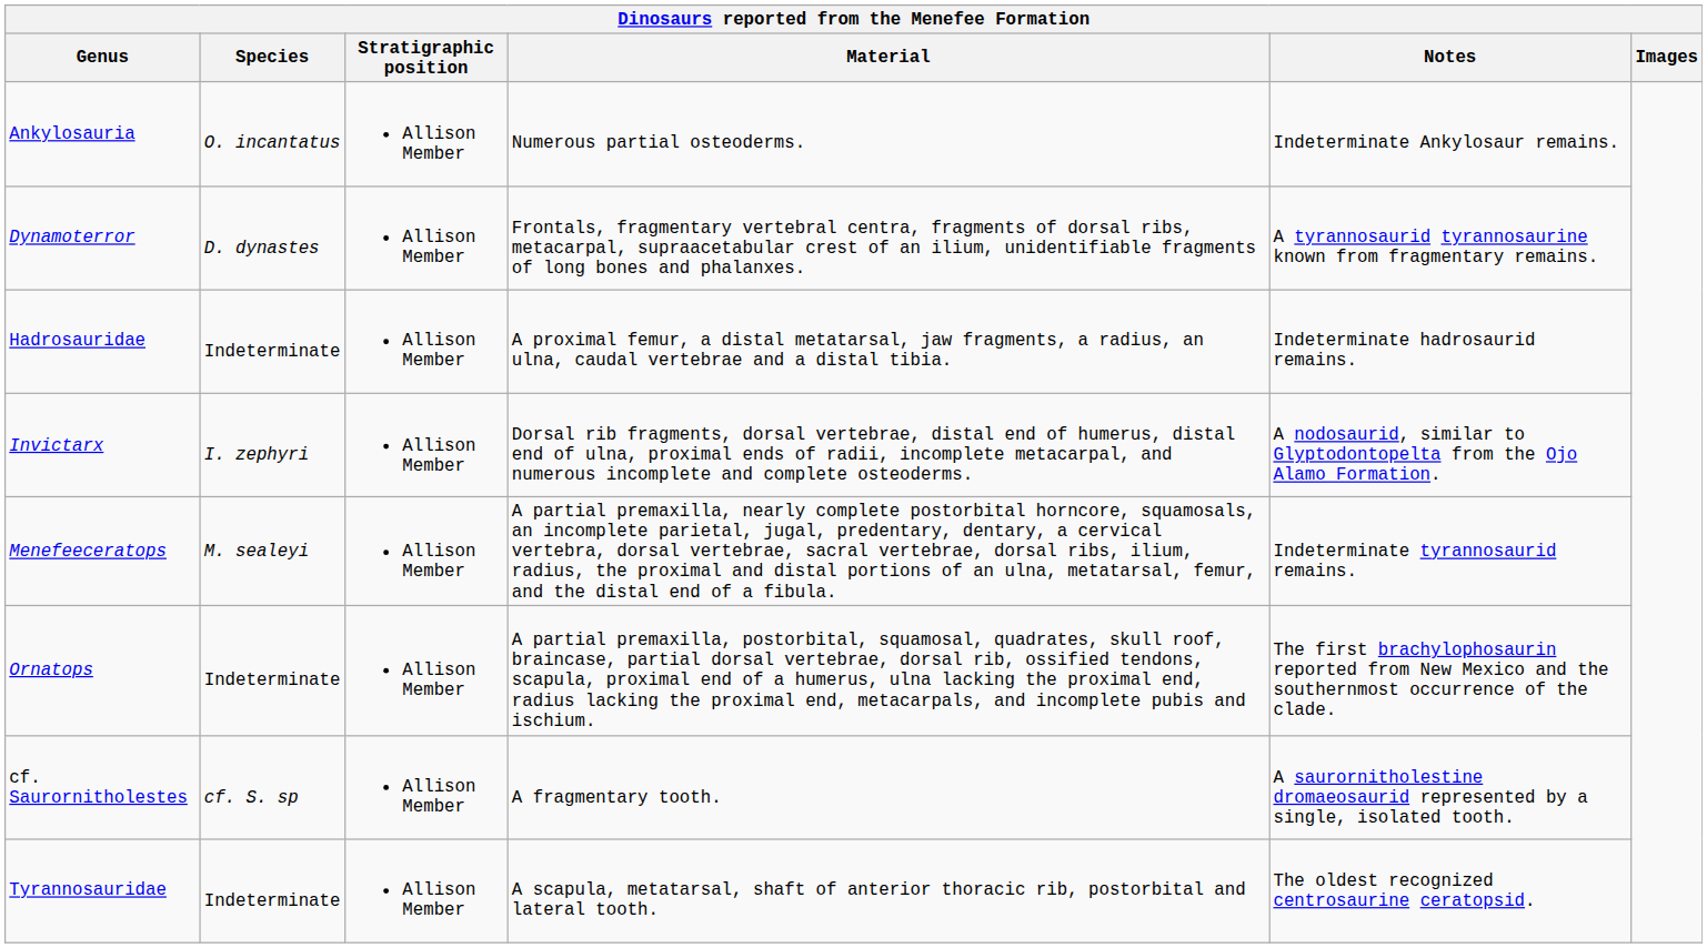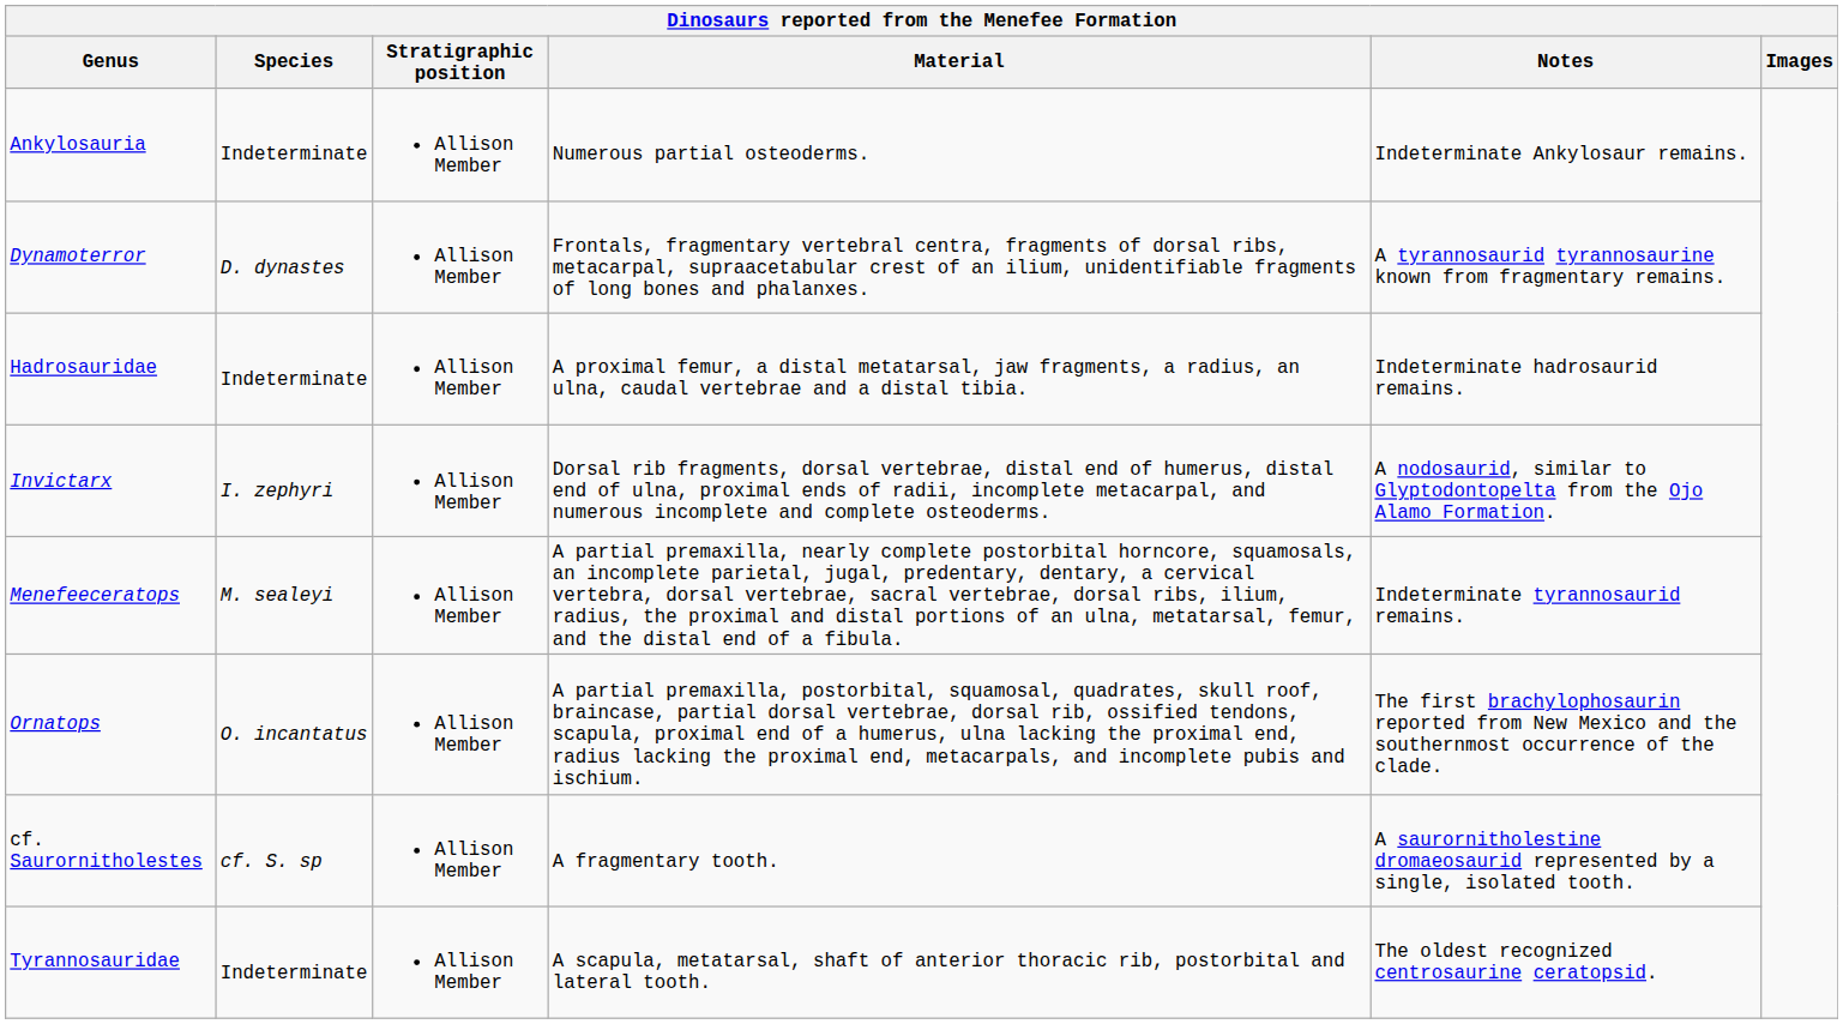Ankylosauria | Species: O. incantatus -> Indeterminate
Ornatops | Species: Indeterminate -> O. incantatus
